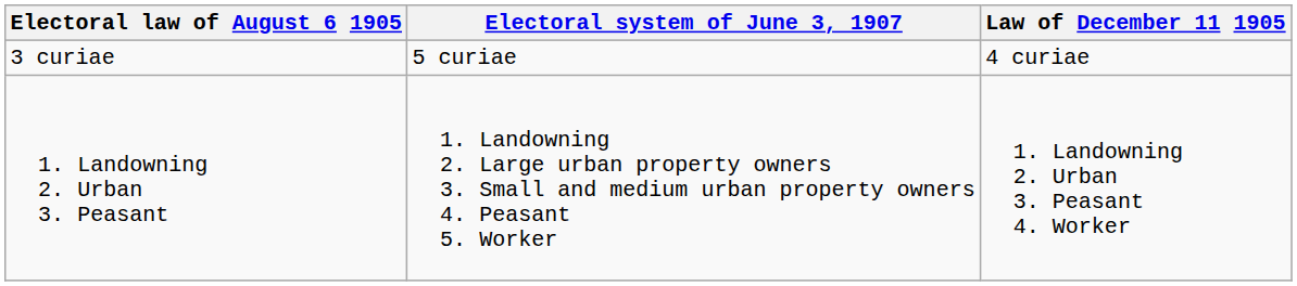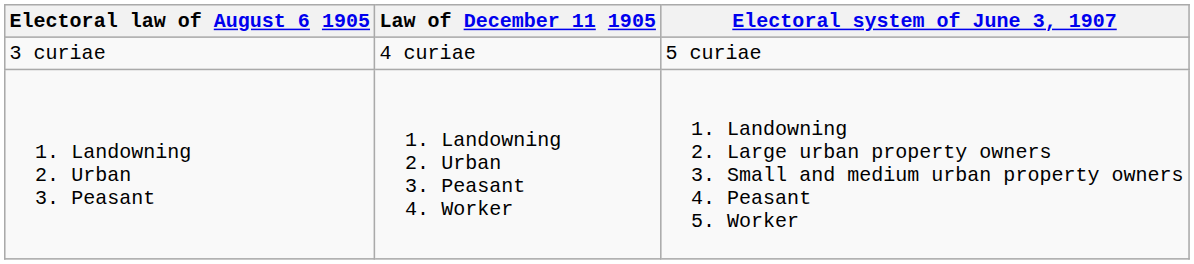columns swapped: Law of December 11 1905 <-> Electoral system of June 3, 1907
